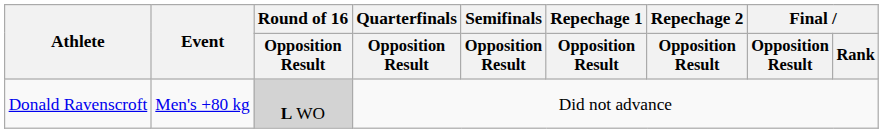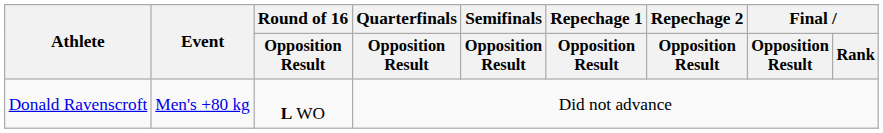Donald Ravenscroft | Round of 16 / Opposition Result: lightgrey background -> no background
